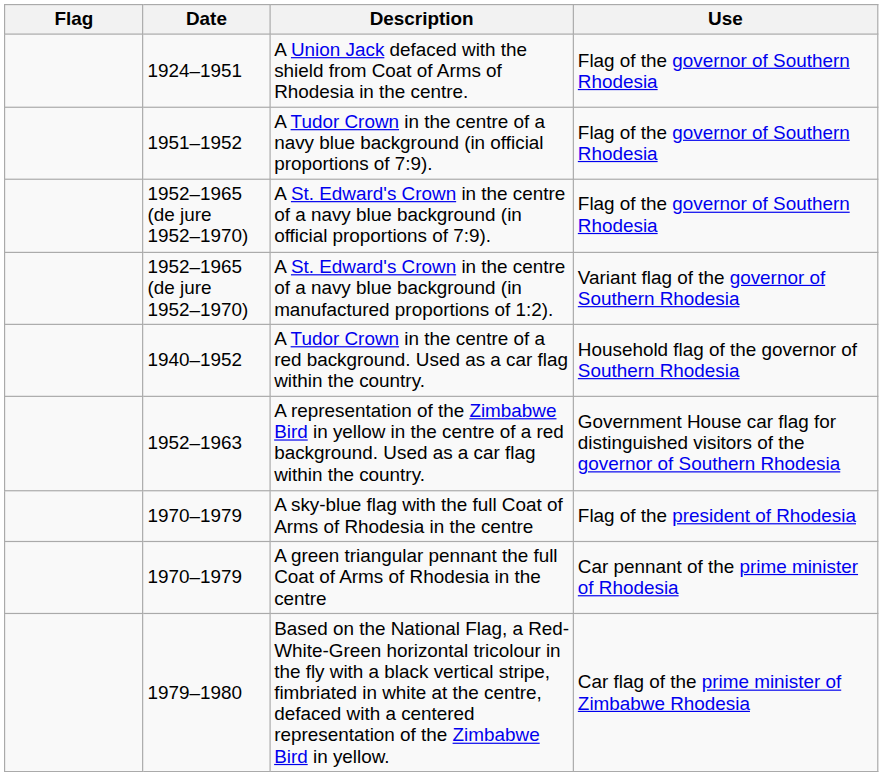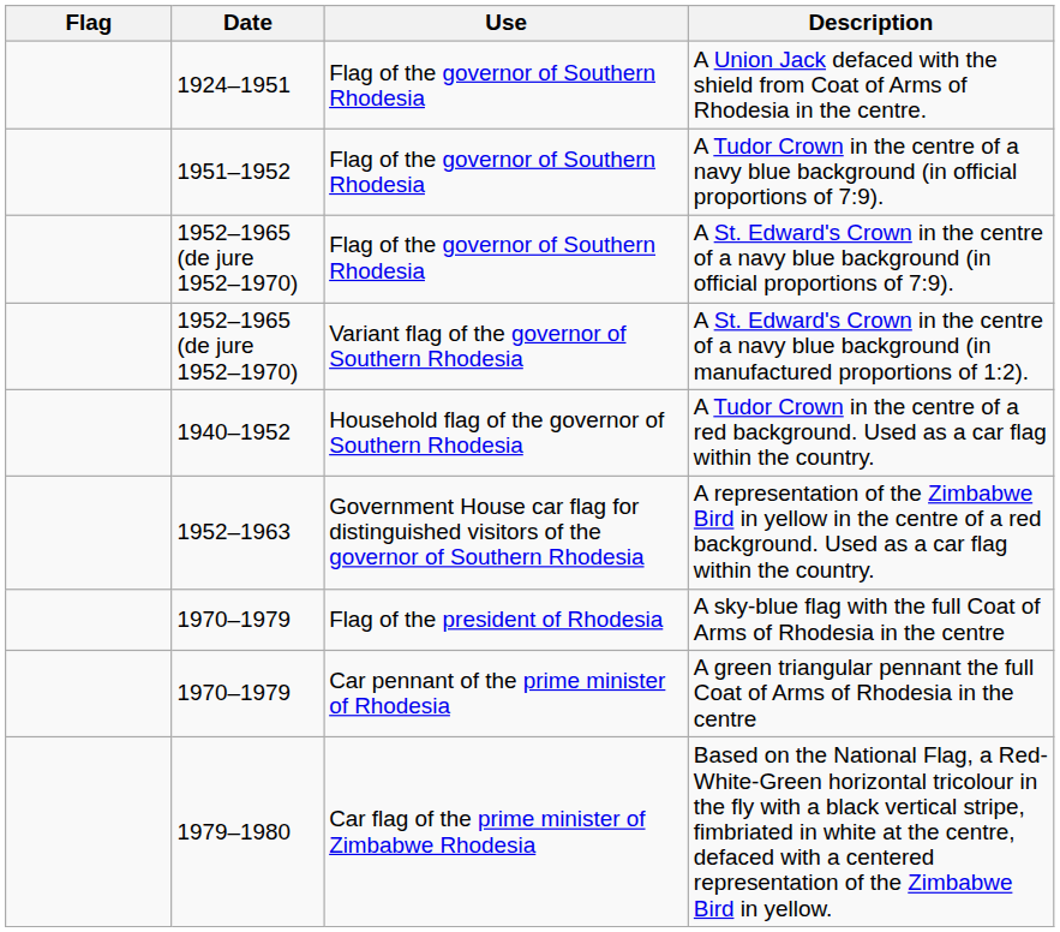columns swapped: Use <-> Description
